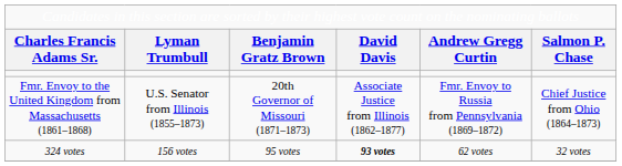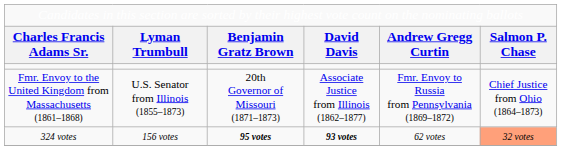324 votes | column 3: normal -> bold
324 votes | column 6: no background -> lightsalmon background
